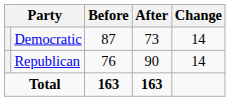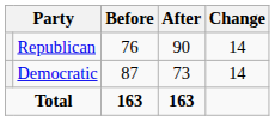rows swapped: Republican <-> Democratic
